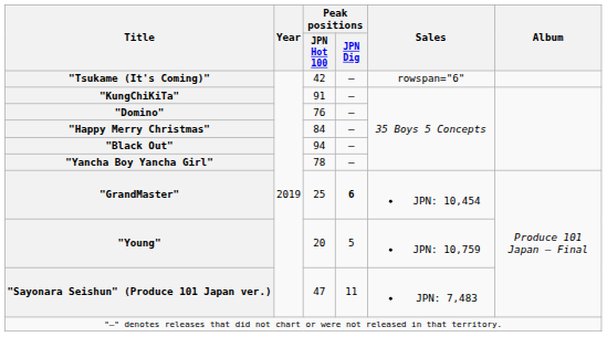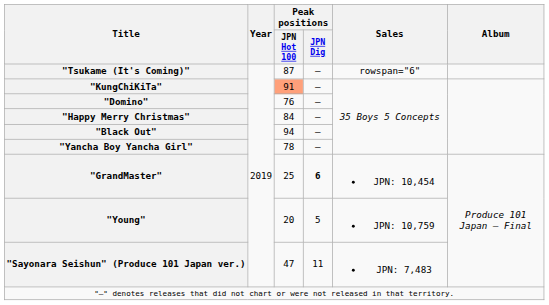"Tsukame (It's Coming)" | Peak positions / JPN Hot 100: 42 -> 87
"KungChiKiTa" | Peak positions / JPN Hot 100: no background -> lightsalmon background
